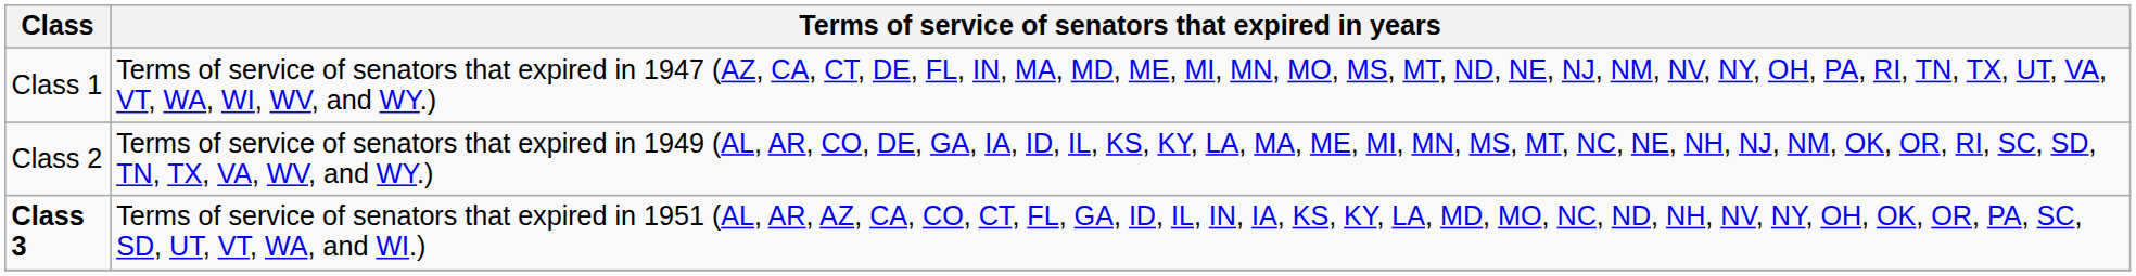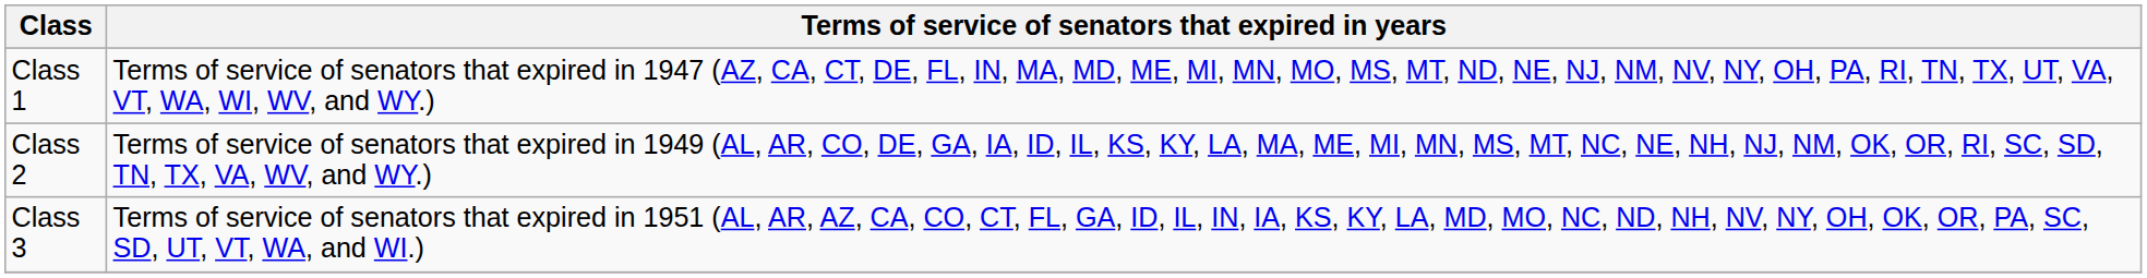Class 3 | Class: bold -> normal
